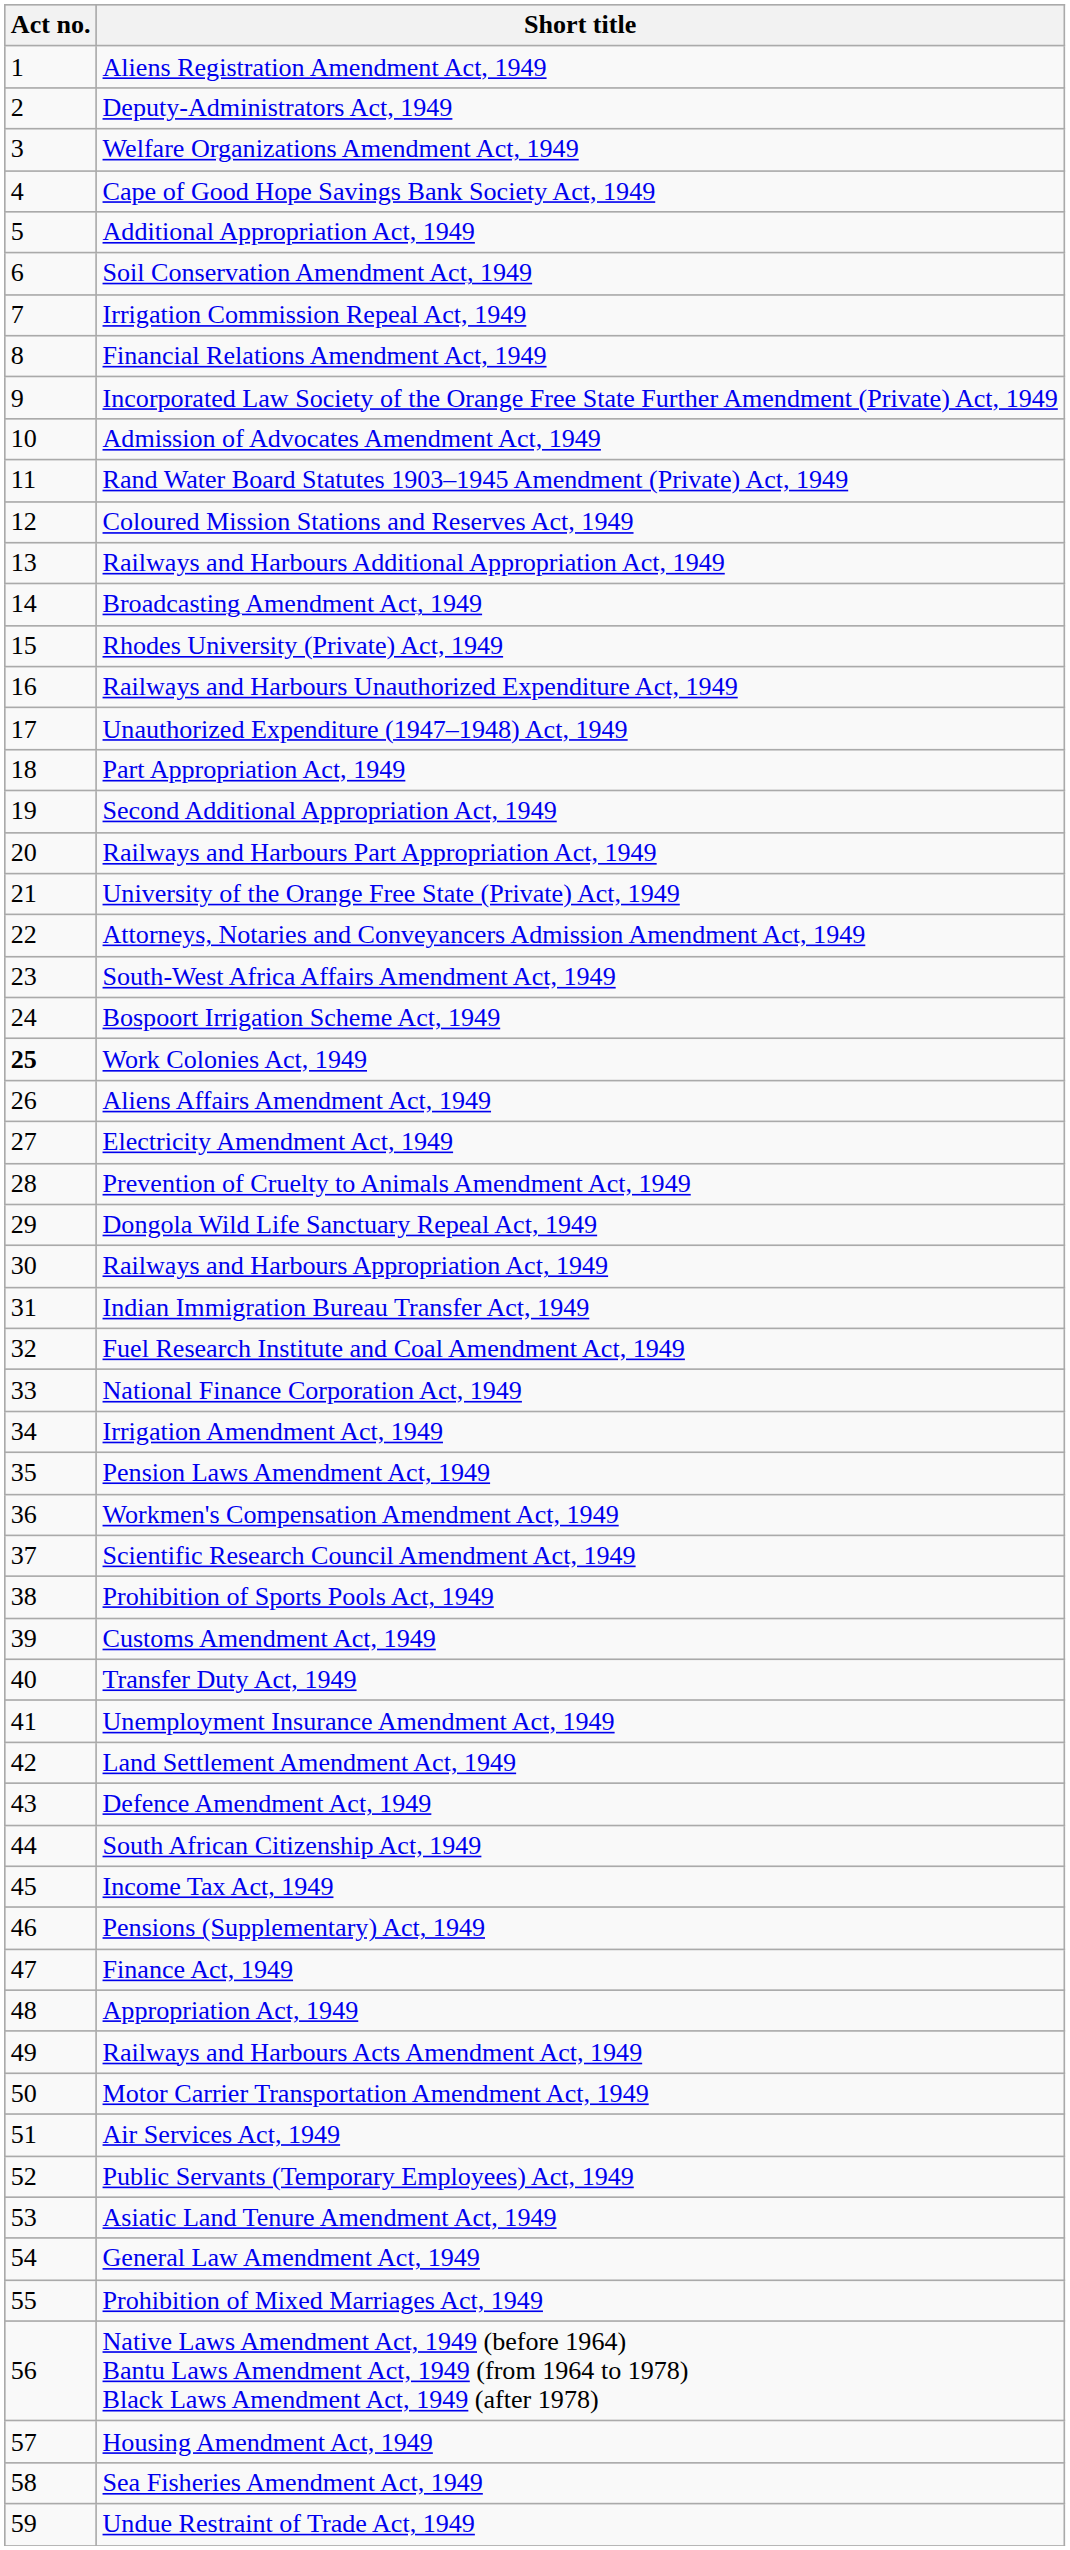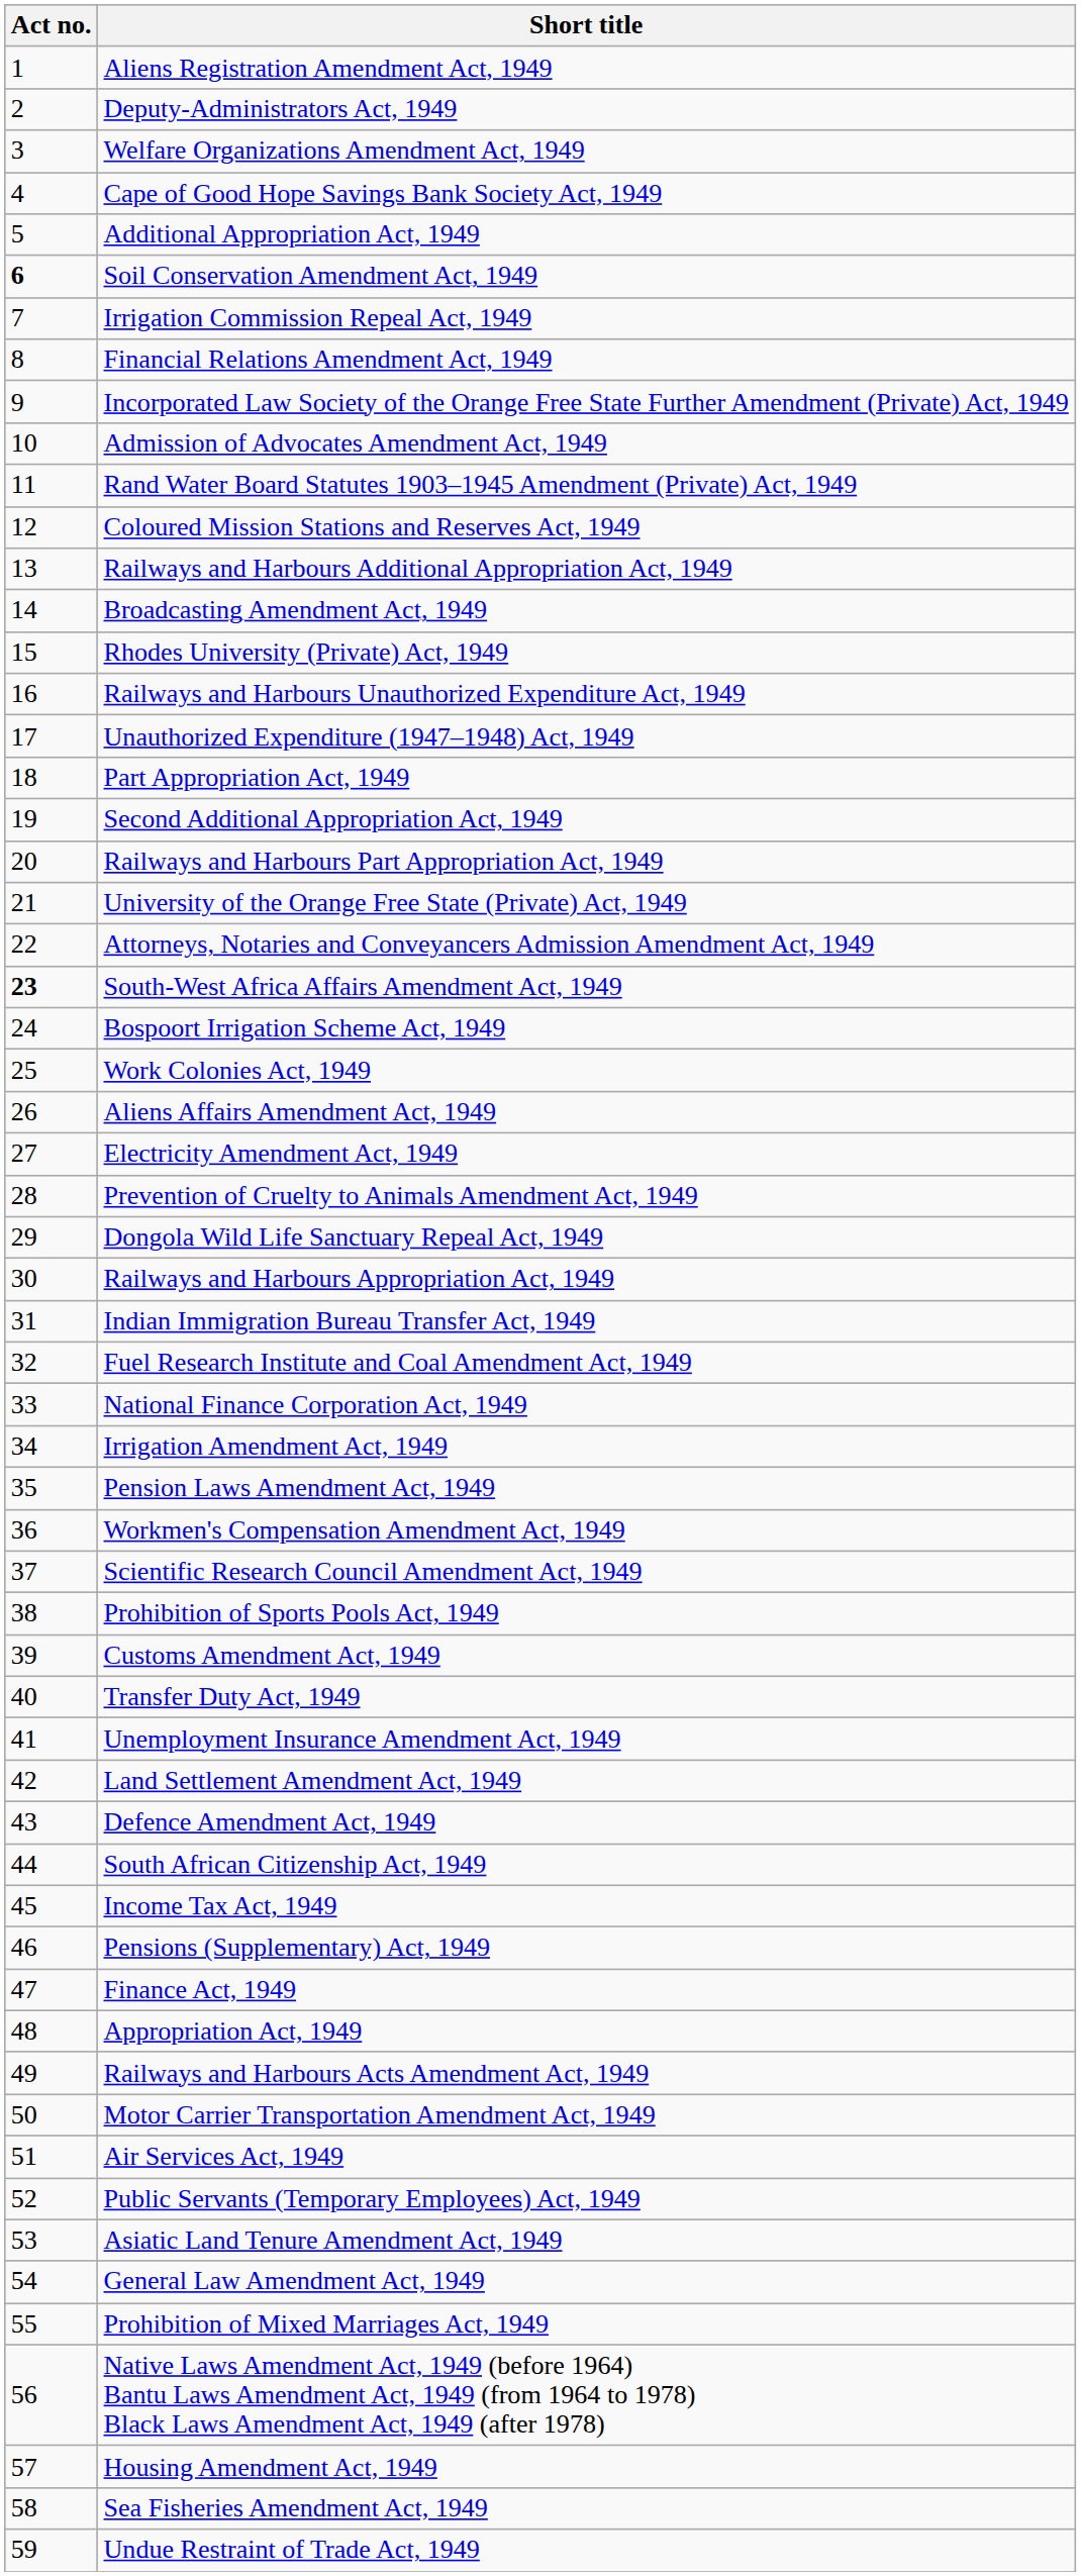Soil Conservation Amendment Act, 1949 | Act no.: normal -> bold
South-West Africa Affairs Amendment Act, 1949 | Act no.: normal -> bold
Work Colonies Act, 1949 | Act no.: bold -> normal
